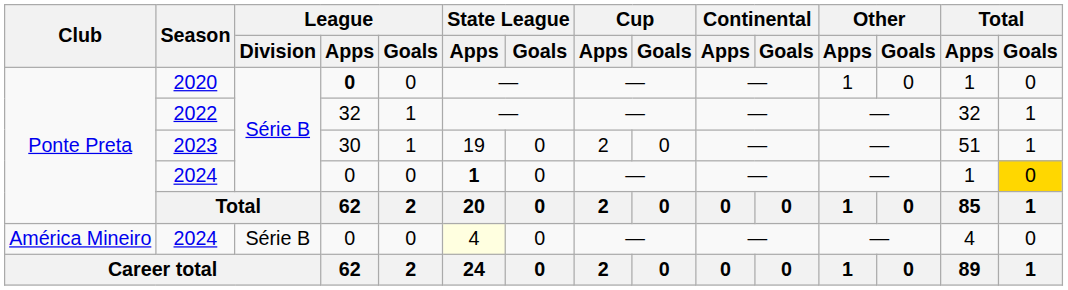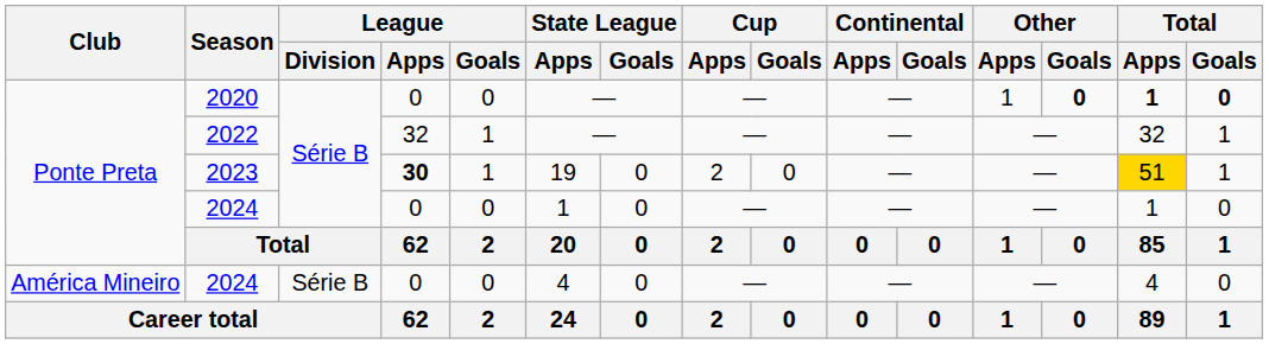2020 | League / Apps: bold -> normal
2020 | Other / Goals: normal -> bold
2020 | Total / Apps: normal -> bold
2020 | Total / Goals: normal -> bold
2023 | League / Apps: normal -> bold
2023 | Total / Apps: no background -> gold background
Ponte Preta / 2024 | State League / Apps: bold -> normal
Ponte Preta / 2024 | Total / Goals: gold background -> no background
América Mineiro / 2024 | State League / Apps: lightyellow background -> no background
